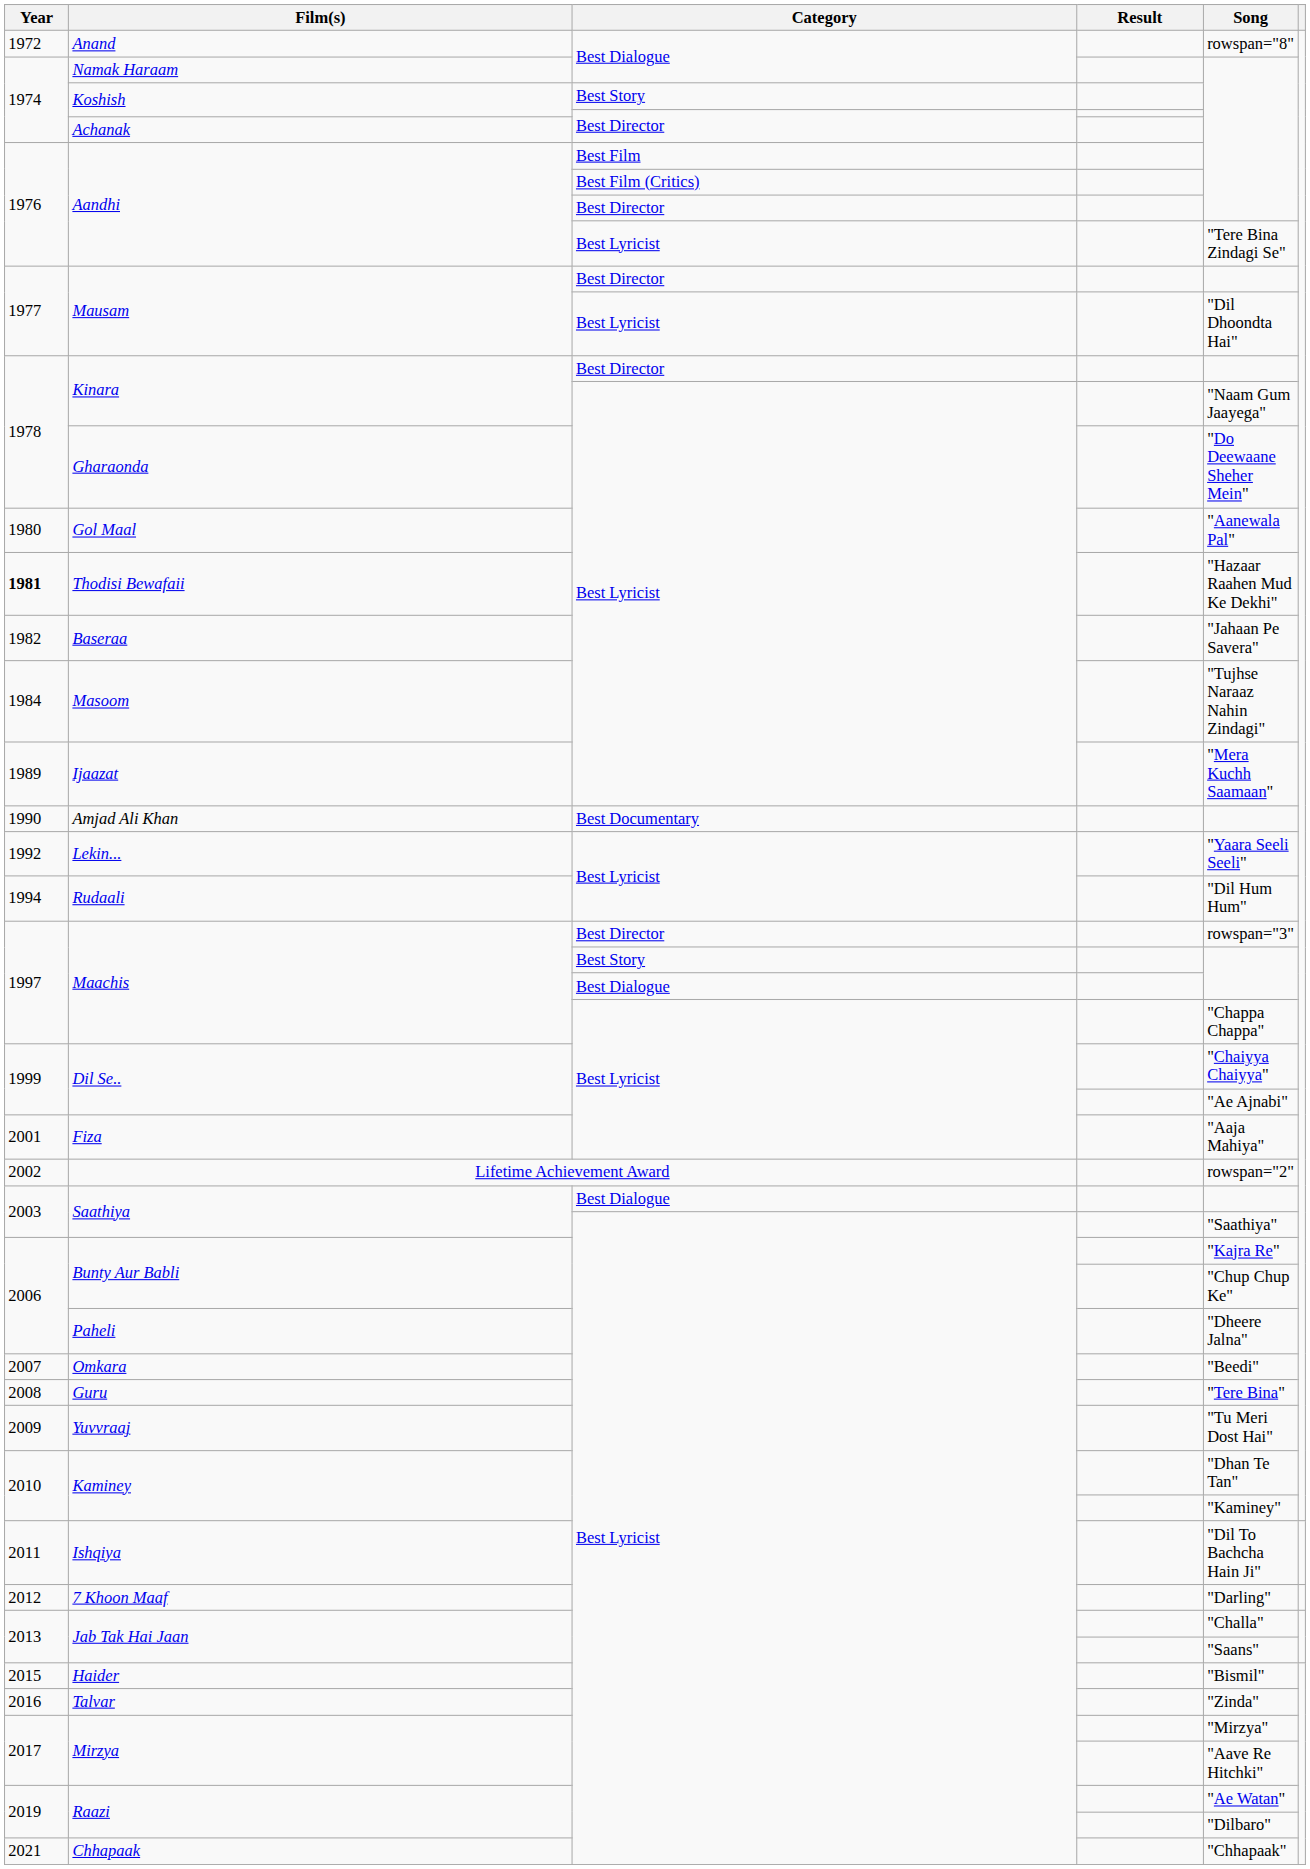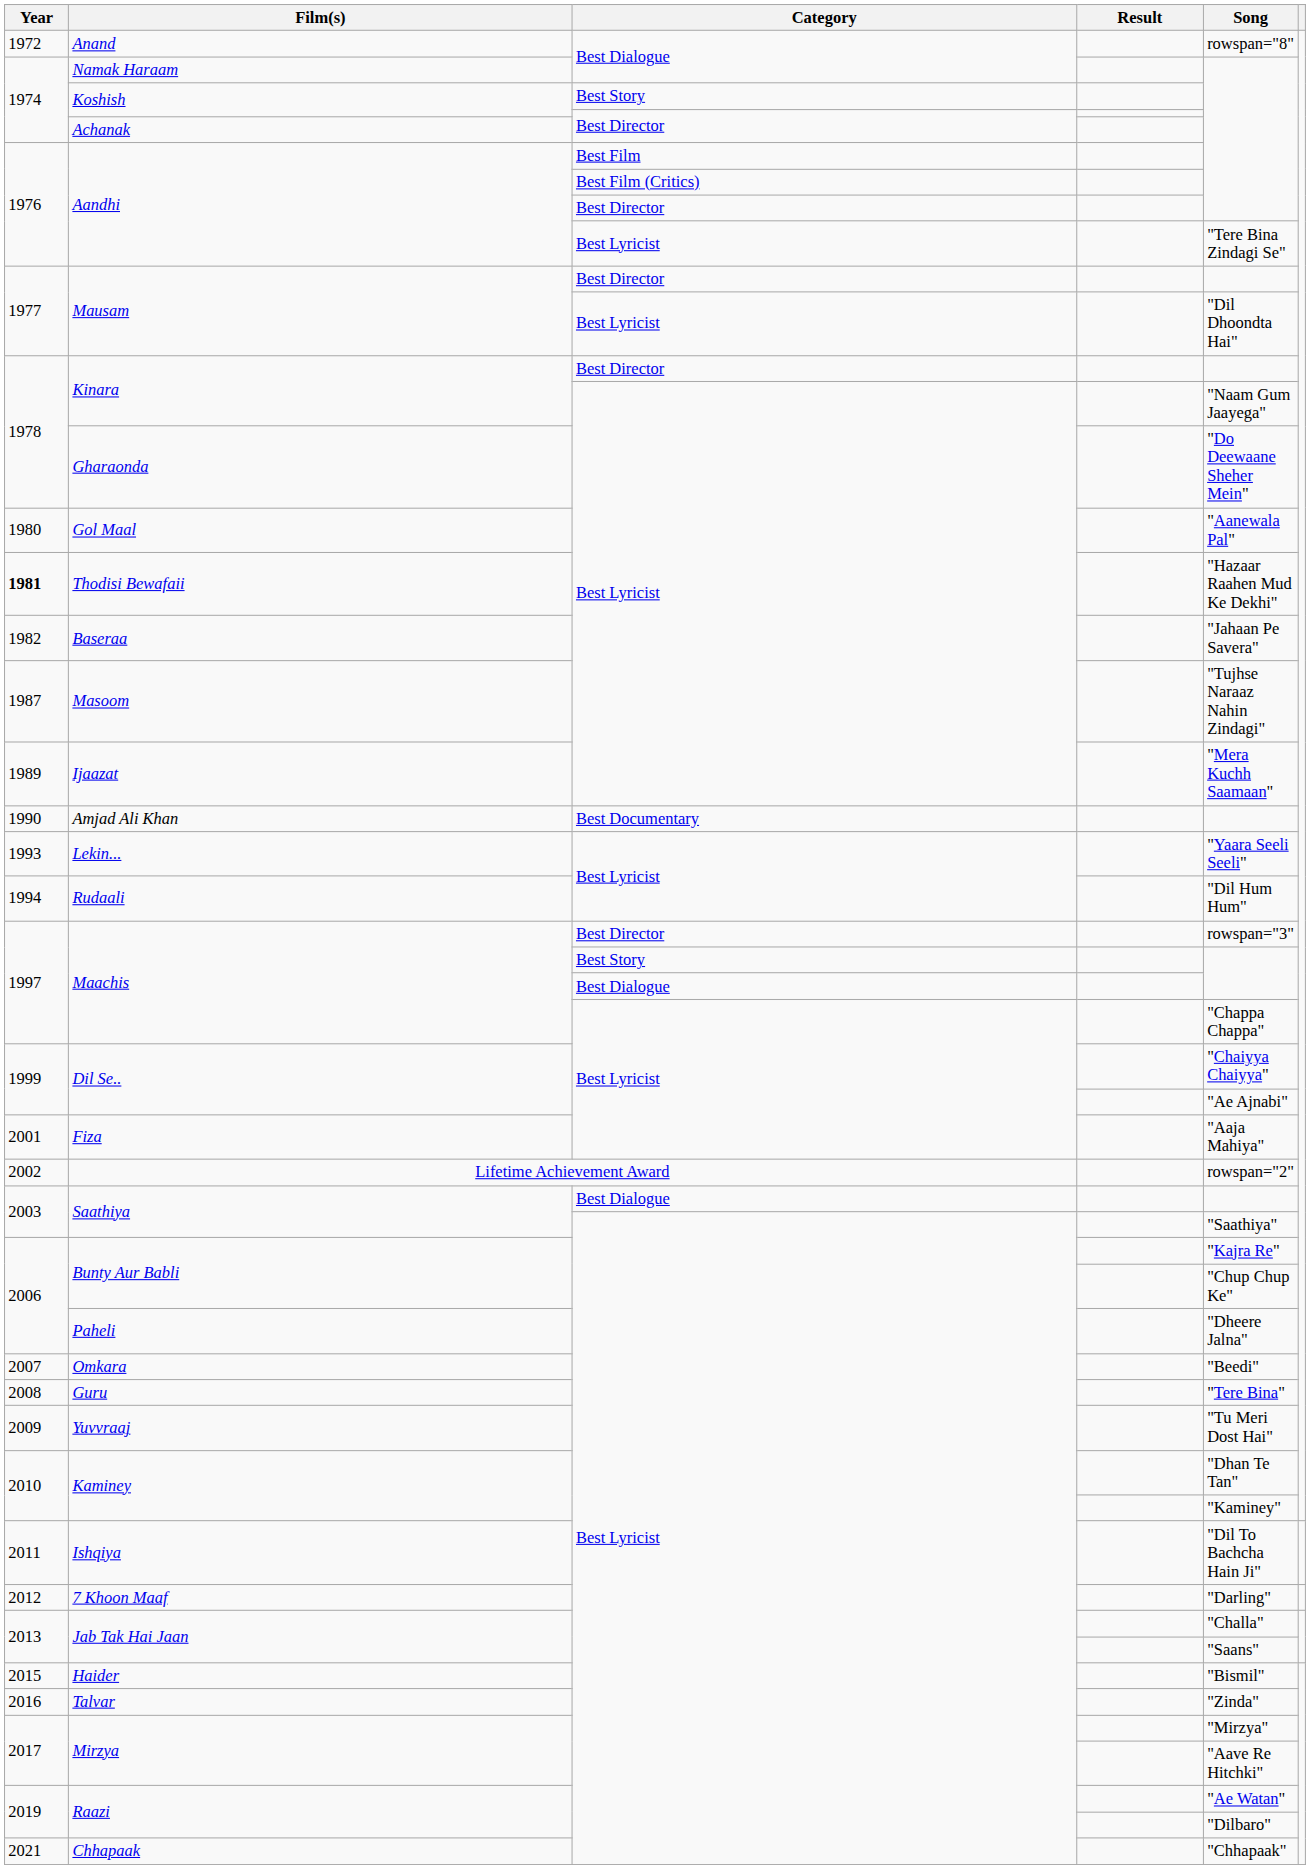Masoom | Year: 1984 -> 1987
Lekin... | Year: 1992 -> 1993
